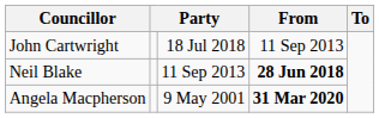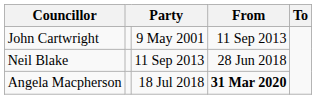John Cartwright | column 3: 18 Jul 2018 -> 9 May 2001
Neil Blake | From: bold -> normal
Angela Macpherson | column 3: 9 May 2001 -> 18 Jul 2018
